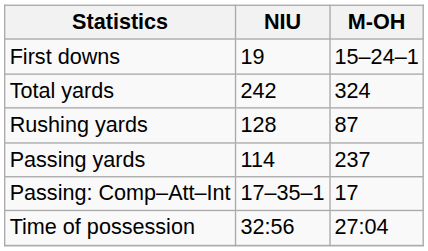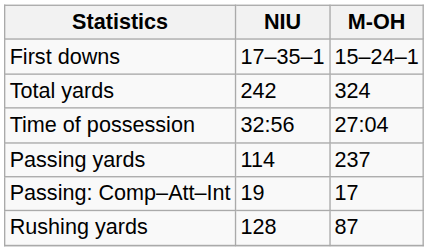First downs | NIU: 19 -> 17–35–1
rows swapped: Rushing yards <-> Time of possession
Passing: Comp–Att–Int | NIU: 17–35–1 -> 19
